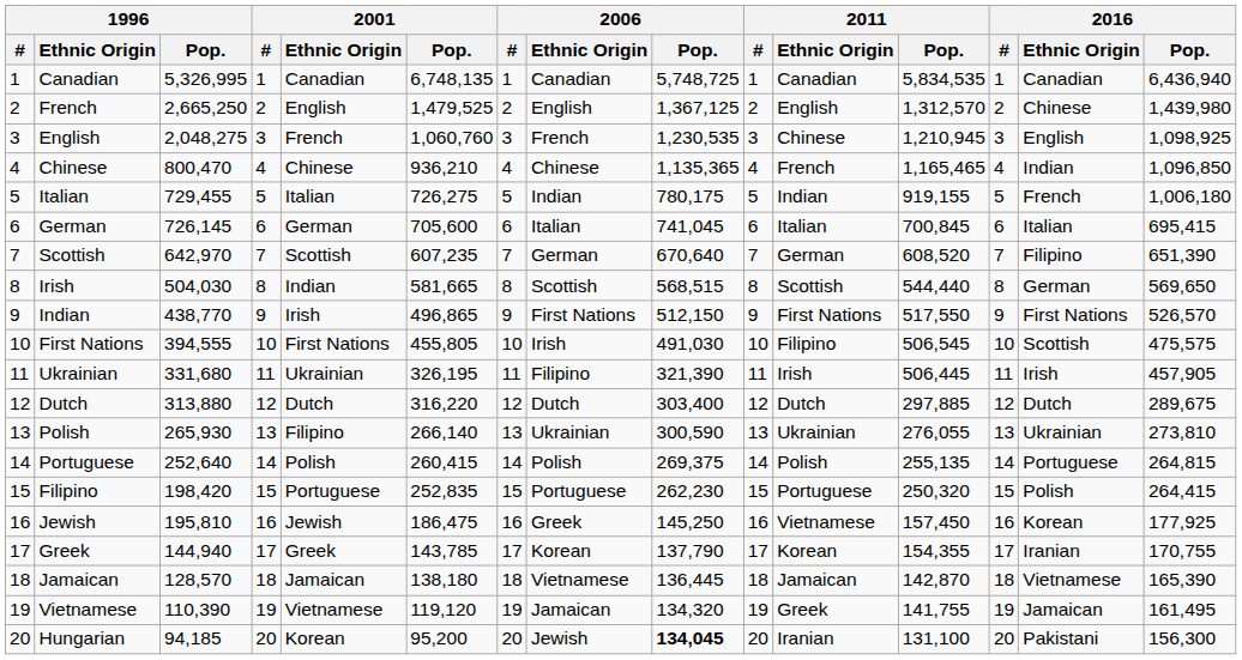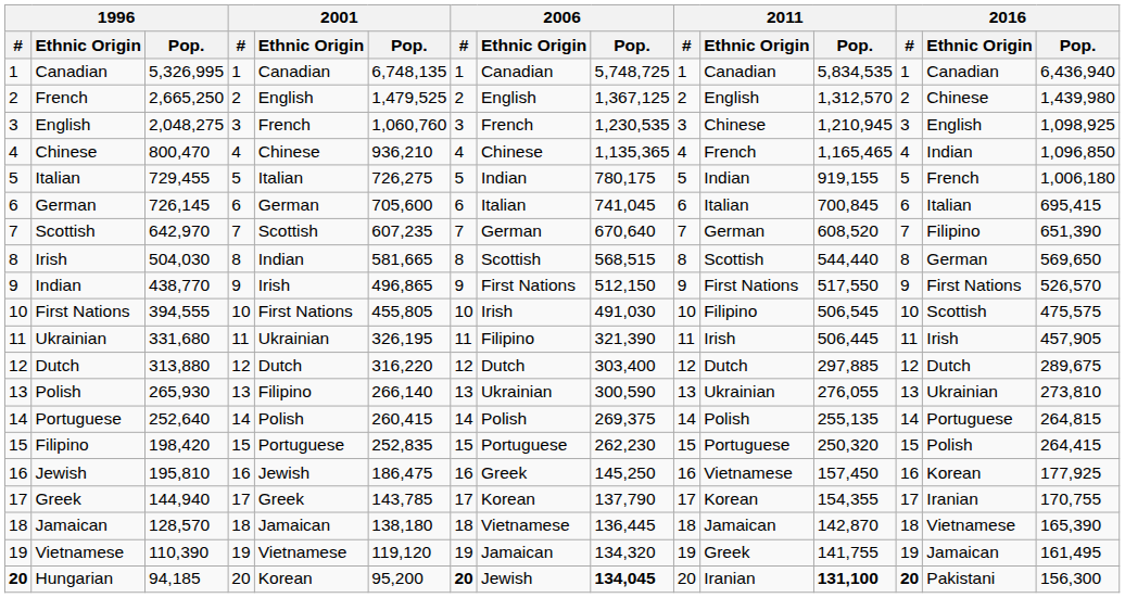Hungarian | 1996 / #: normal -> bold
Hungarian | 2006 / #: normal -> bold
Hungarian | 2011 / Pop.: normal -> bold
Hungarian | 2016 / #: normal -> bold
